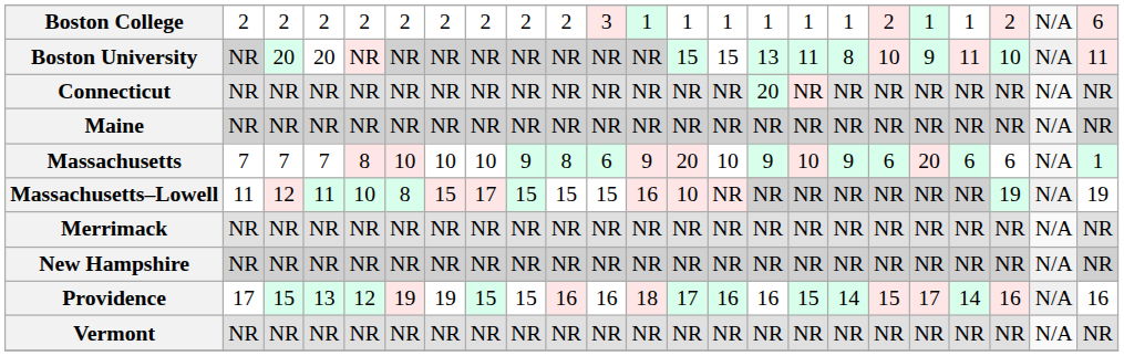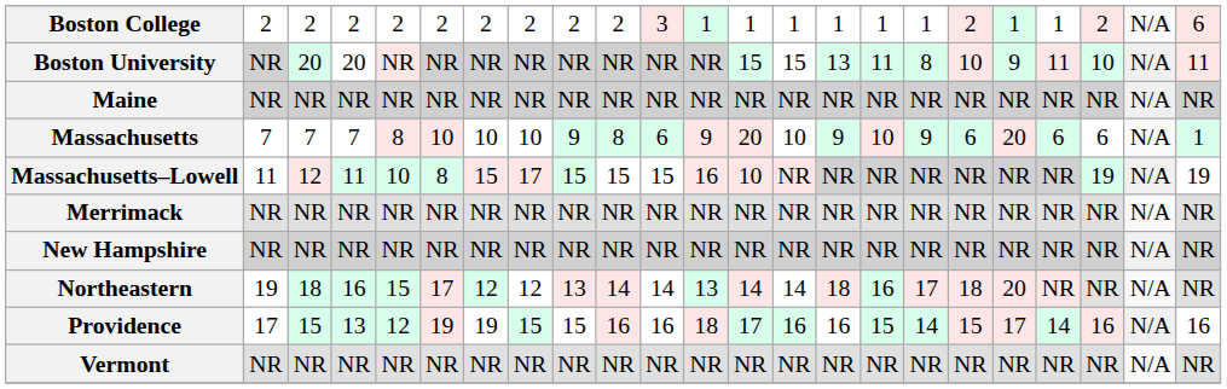- row: Connecticut | NR | NR | NR | NR | NR | NR | NR | NR | NR | NR | NR | NR | NR | 20 | NR | NR | NR | NR | NR | NR | N/A | NR
+ row: Northeastern | 19 | 18 | 16 | 15 | 17 | 12 | 12 | 13 | 14 | 14 | 13 | 14 | 14 | 18 | 16 | 17 | 18 | 20 | NR | NR | N/A | NR
